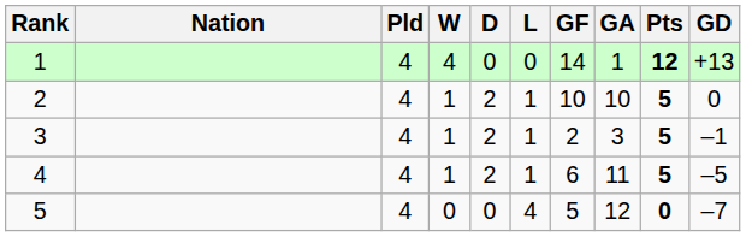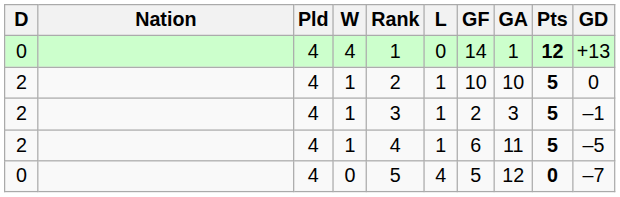columns swapped: Rank <-> D
